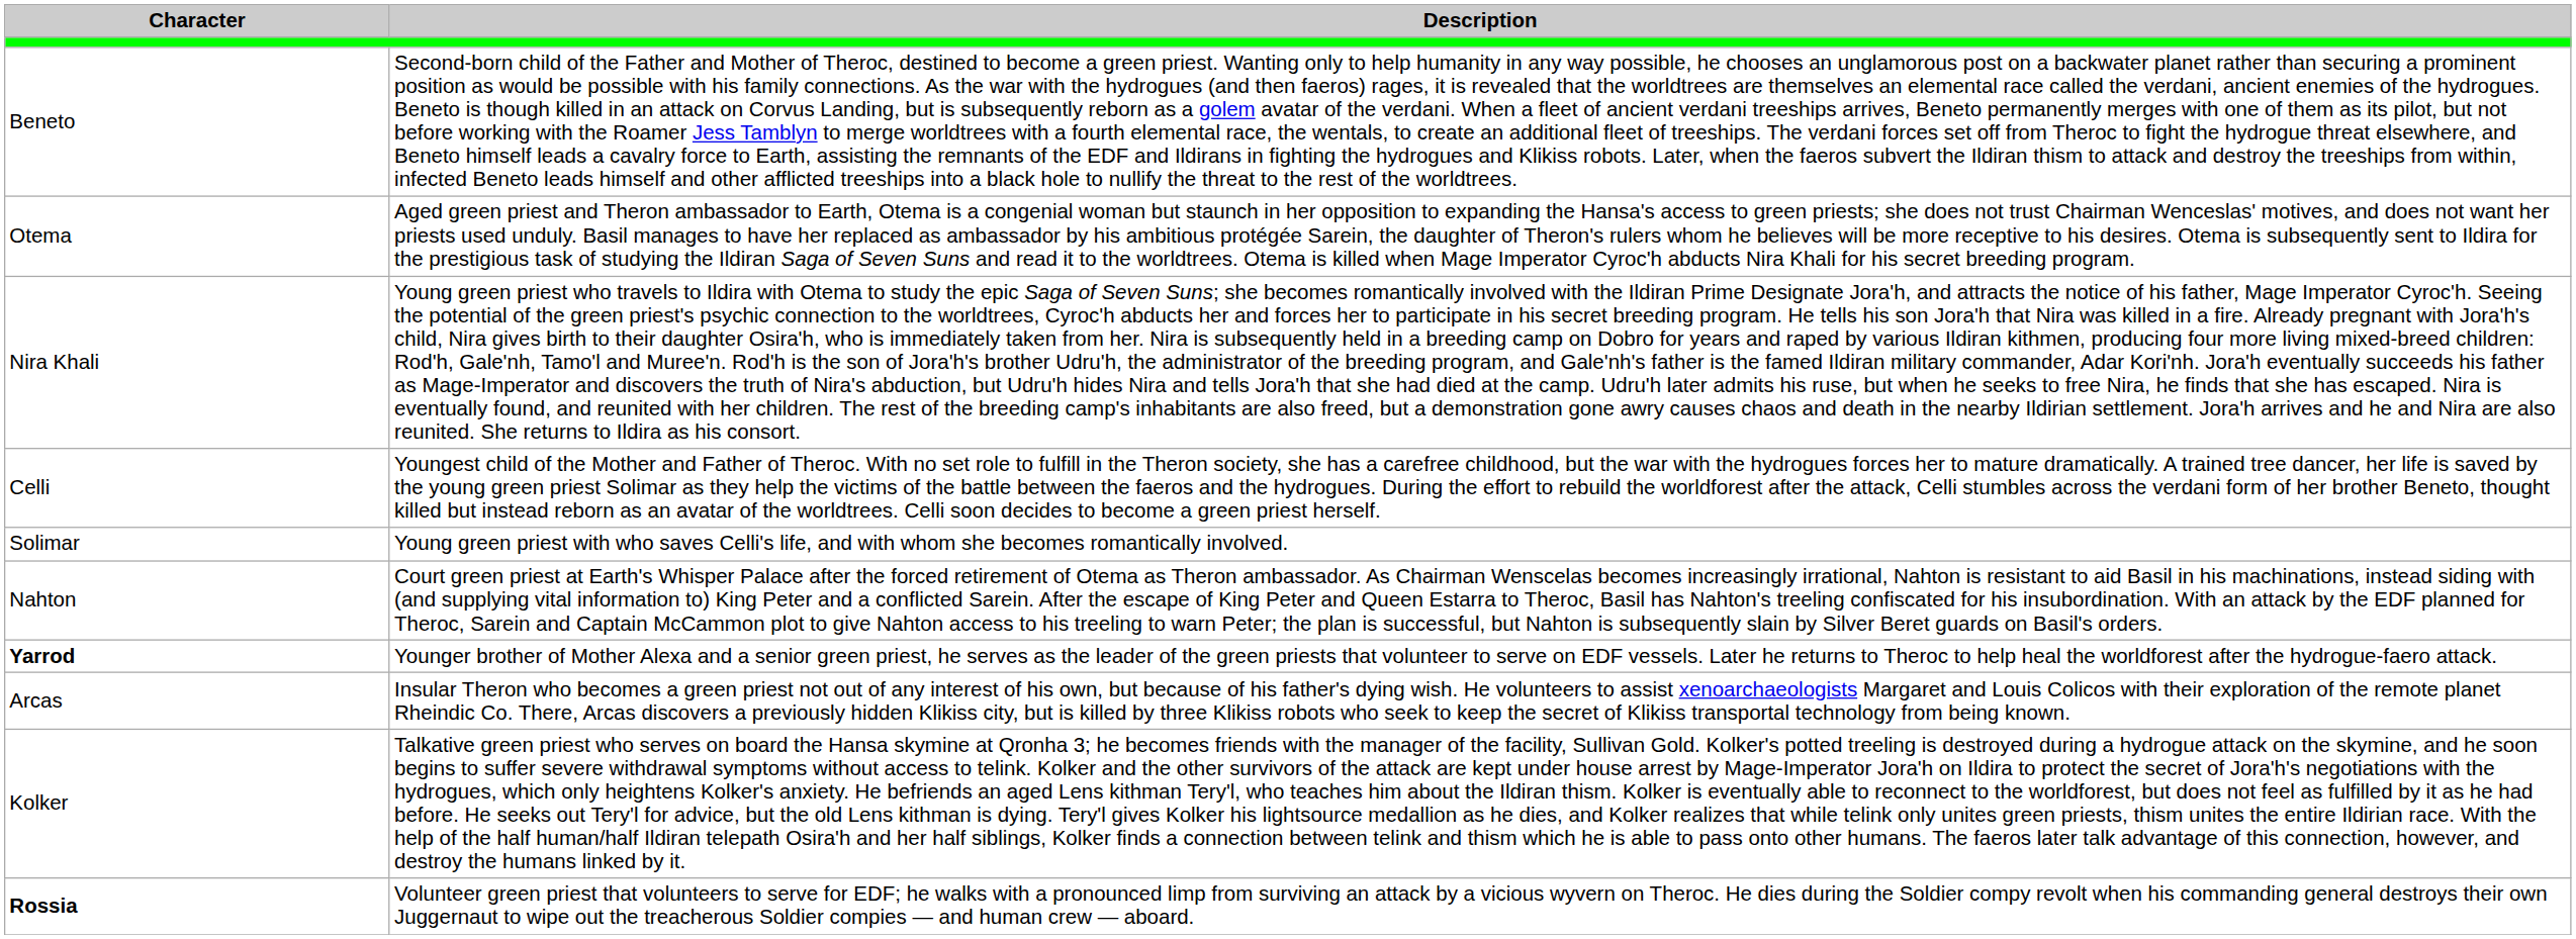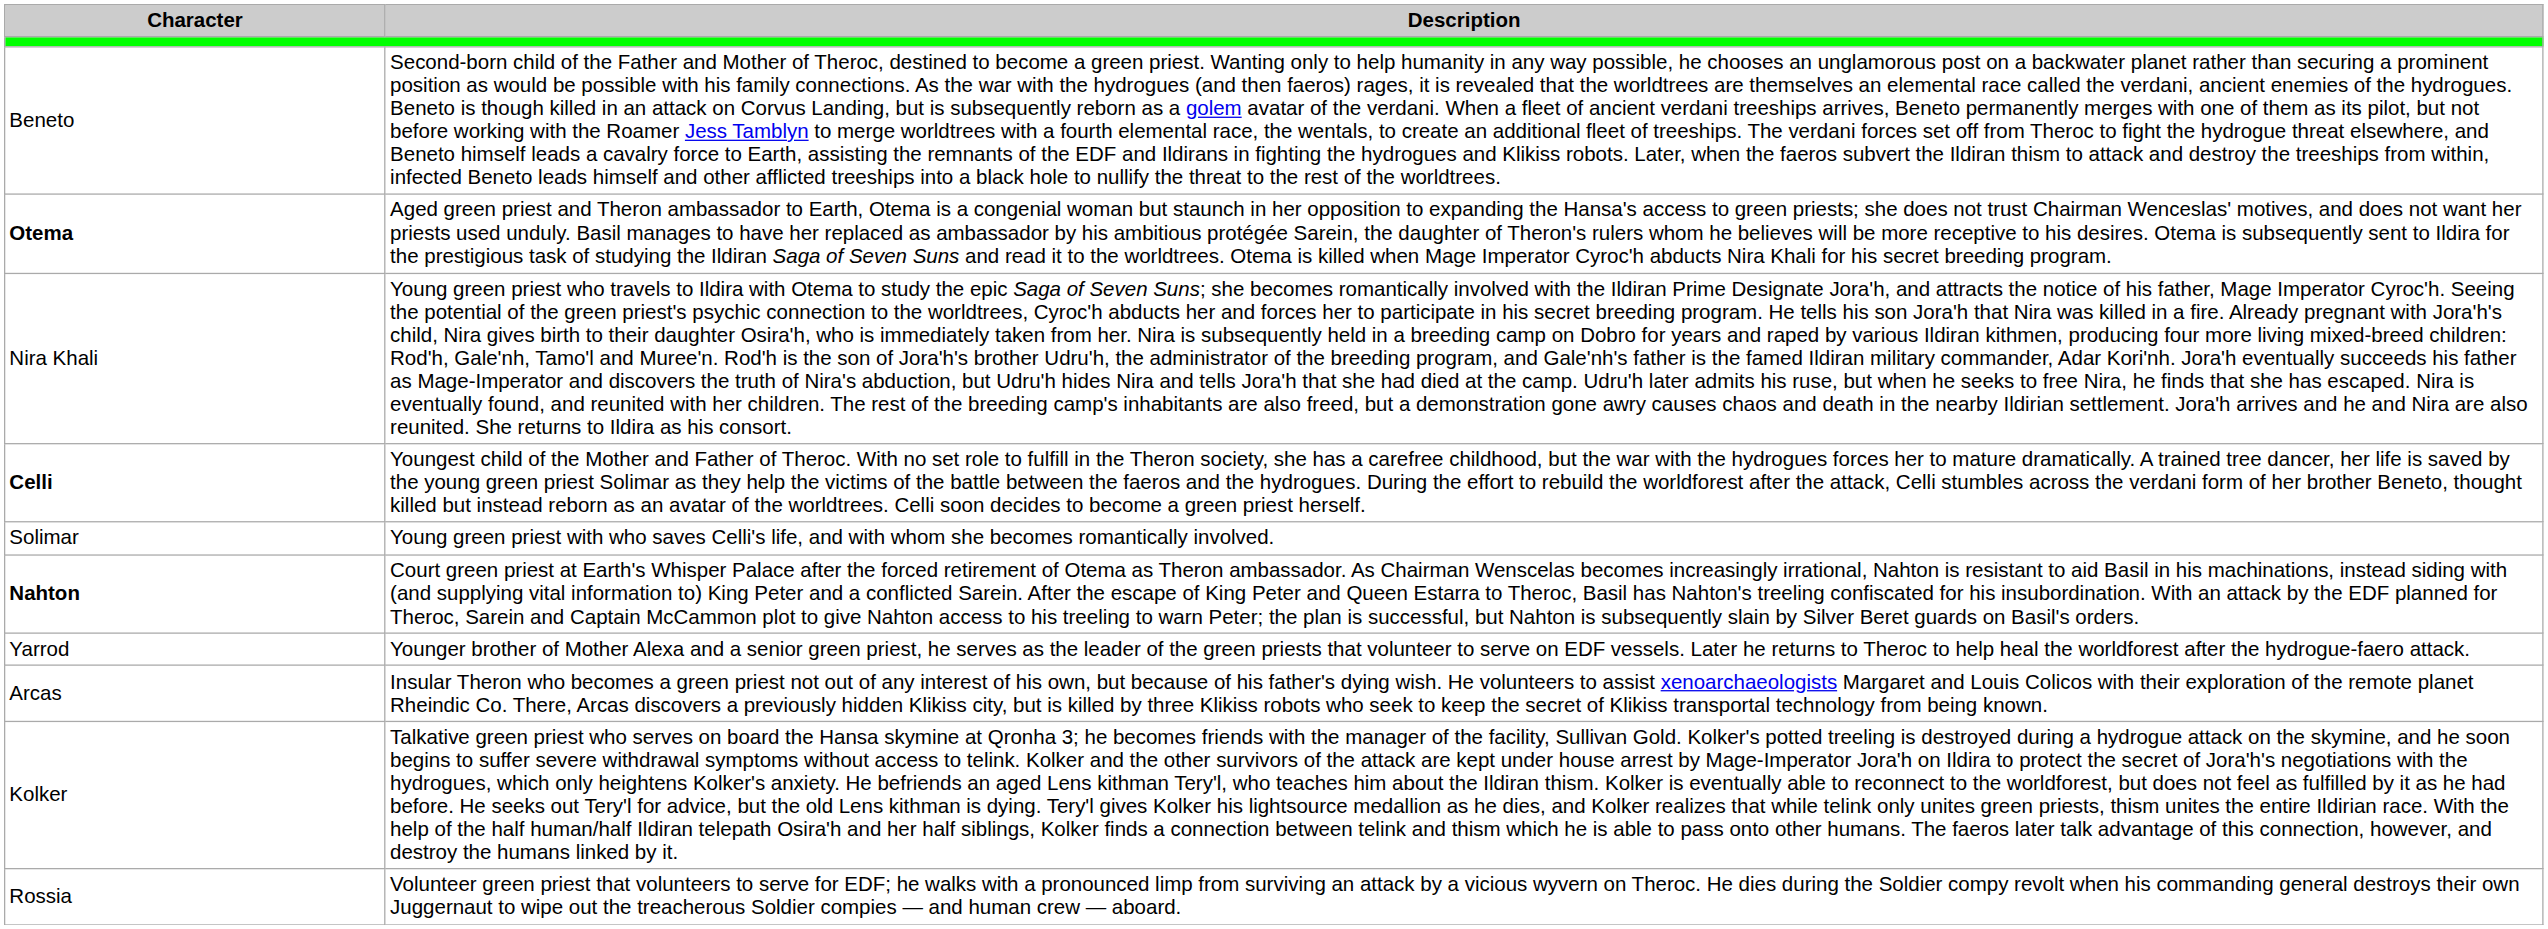Otema | Character: normal -> bold
Celli | Character: normal -> bold
Nahton | Character: normal -> bold
Yarrod | Character: bold -> normal
Rossia | Character: bold -> normal
